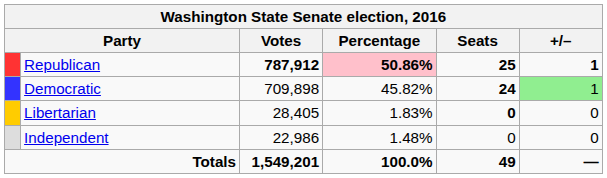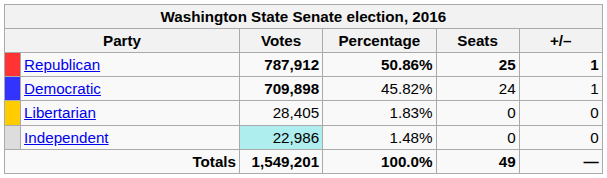Republican | Percentage: pink background -> no background
Democratic | Votes: normal -> bold
Democratic | Seats: bold -> normal
Democratic | +/–: lightgreen background -> no background
Libertarian | Seats: bold -> normal
Independent | Votes: no background -> paleturquoise background
